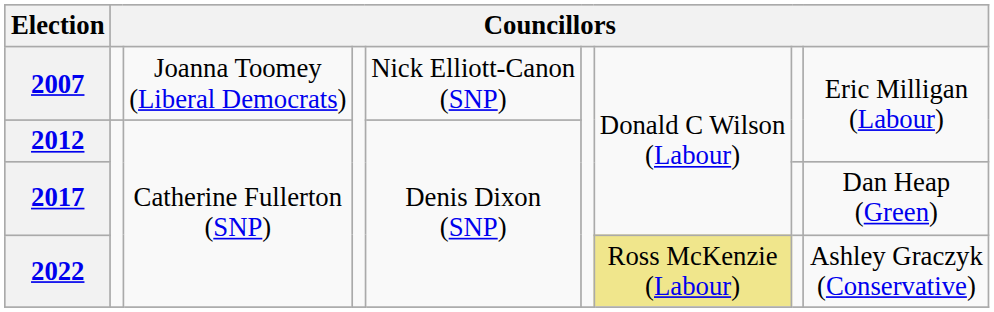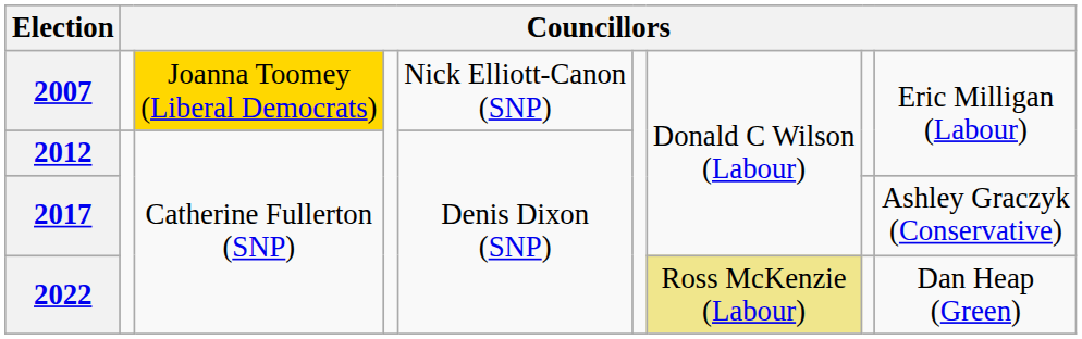2007 | column 3: no background -> gold background
2017 | column 9: Dan Heap (Green) -> Ashley Graczyk (Conservative)
2022 | column 9: Ashley Graczyk (Conservative) -> Dan Heap (Green)
